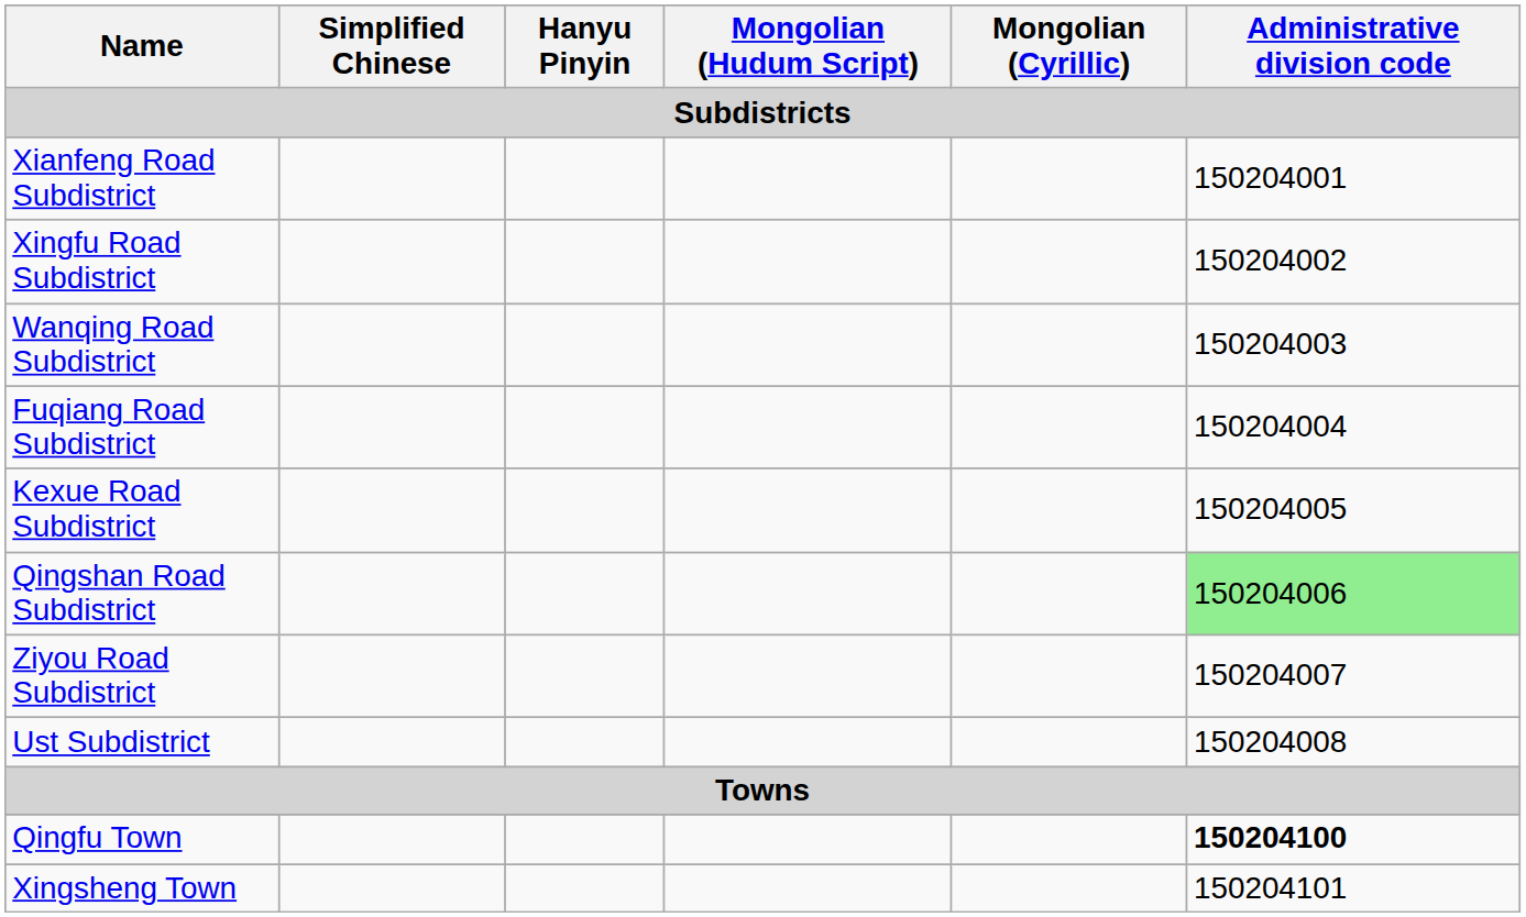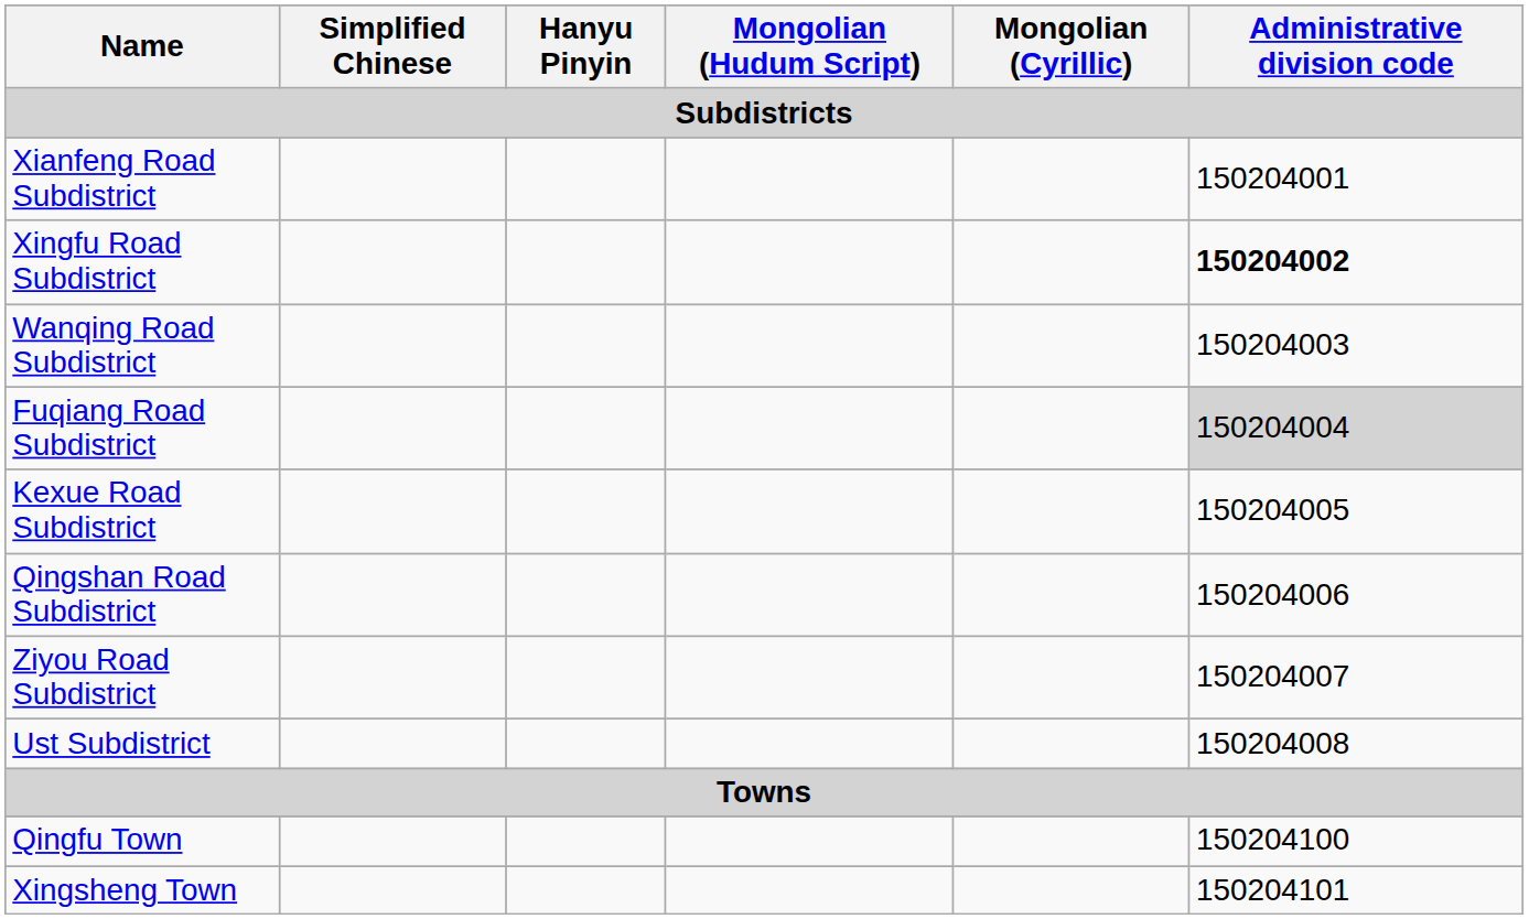Xingfu Road Subdistrict | Administrative division code: normal -> bold
Fuqiang Road Subdistrict | Administrative division code: no background -> lightgrey background
Qingshan Road Subdistrict | Administrative division code: lightgreen background -> no background
Qingfu Town | Administrative division code: bold -> normal
